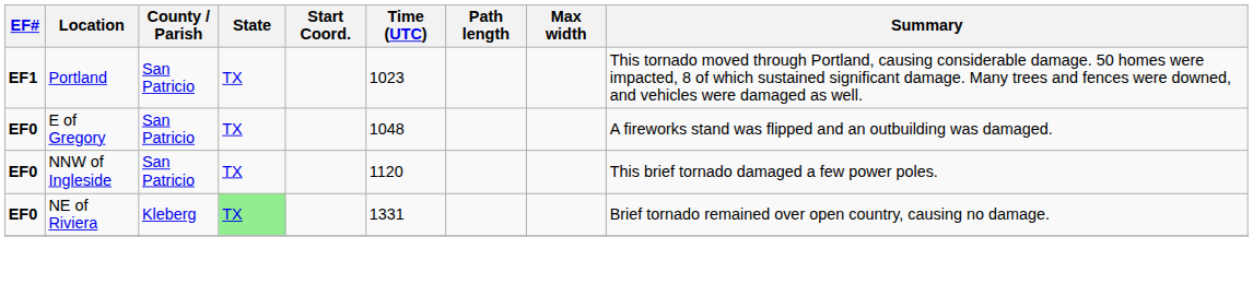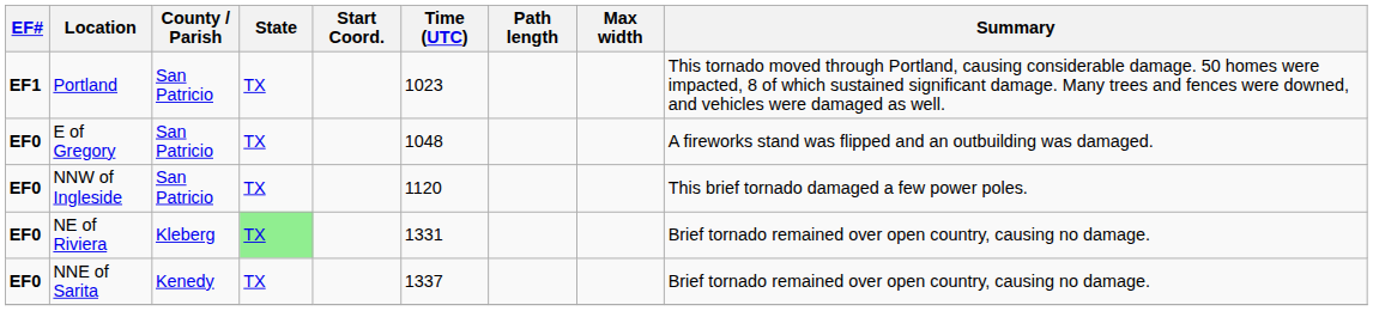+ row: EF0 | NNE of Sarita | Kenedy | TX | 1337 | Brief tornado remained over open country, causing no damage.
